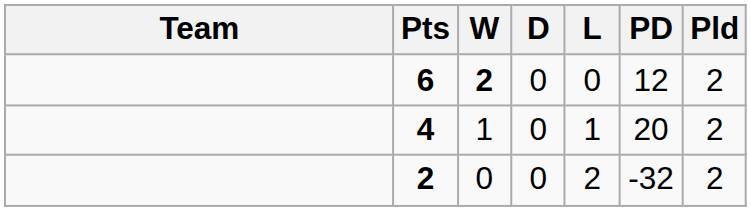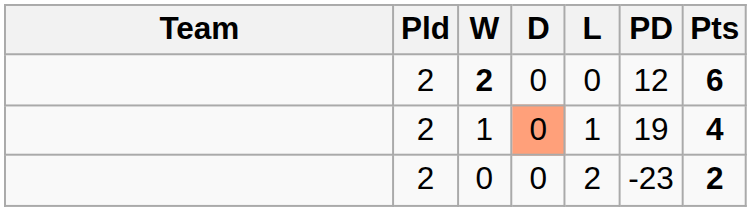columns swapped: Pld <-> Pts
row 3 | D: no background -> lightsalmon background
row 3 | PD: 20 -> 19
row 4 | PD: -32 -> -23
